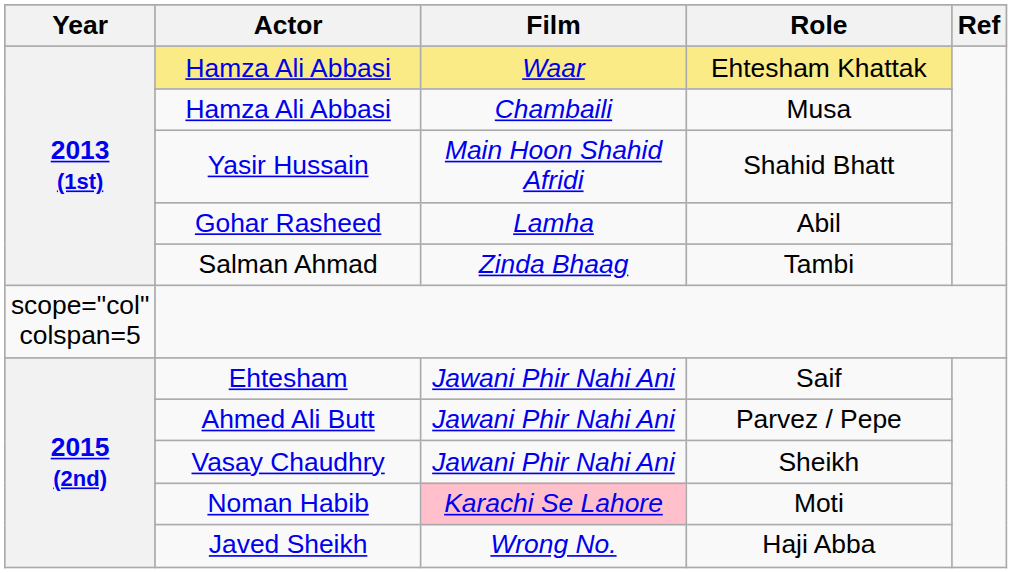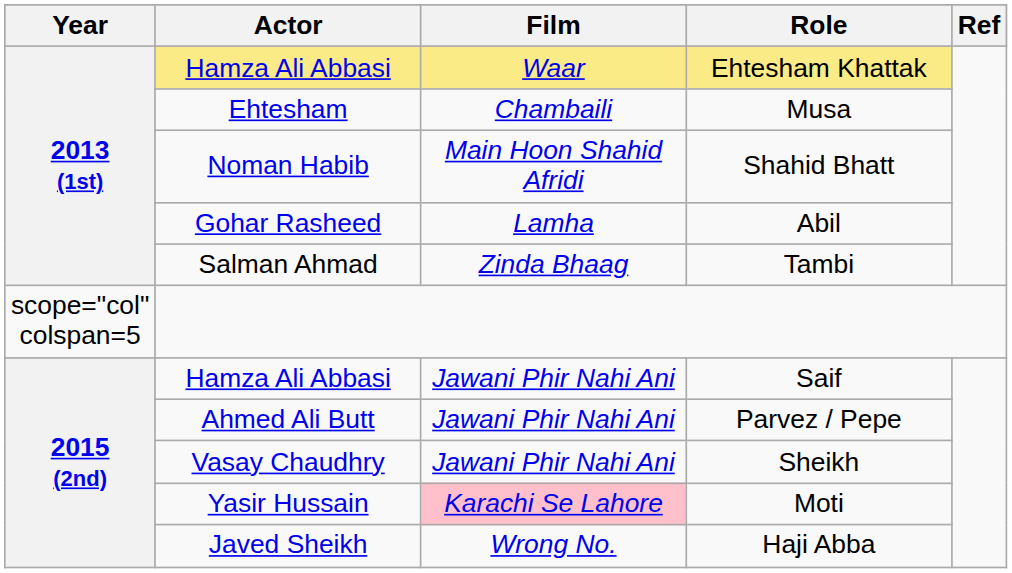Musa | Actor: Hamza Ali Abbasi -> Ehtesham
Shahid Bhatt | Actor: Yasir Hussain -> Noman Habib
Saif | Actor: Ehtesham -> Hamza Ali Abbasi
Moti | Actor: Noman Habib -> Yasir Hussain
